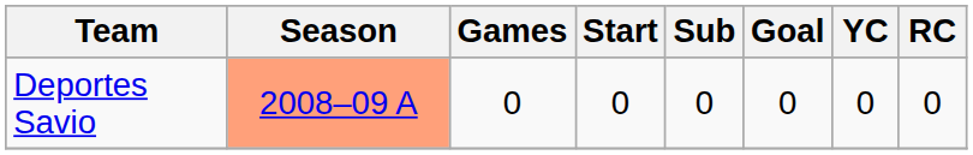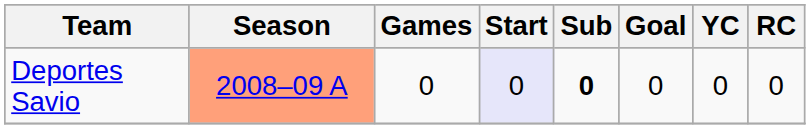Deportes Savio | Start: no background -> lavender background
Deportes Savio | Sub: normal -> bold
